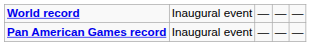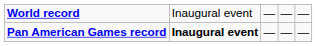Pan American Games record | column 2: normal -> bold
